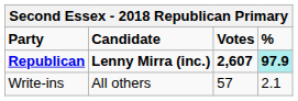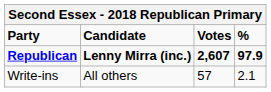Republican | %: paleturquoise background -> no background
